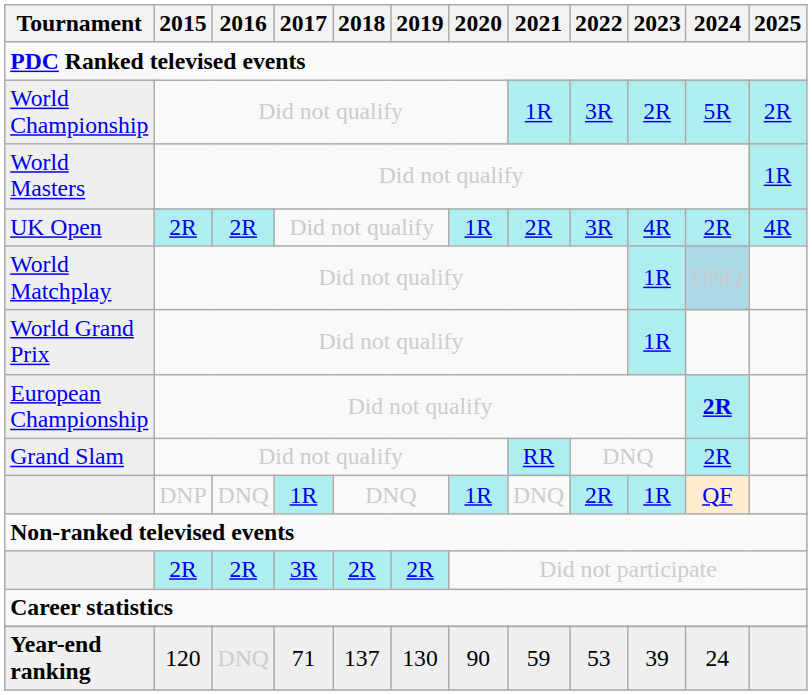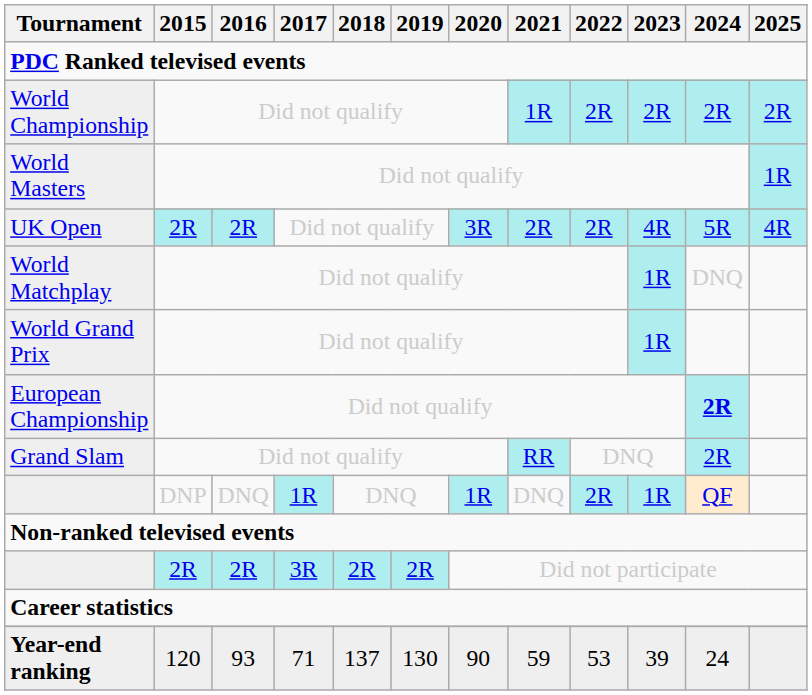World Championship | 2022: 3R -> 2R
World Championship | 2024: 5R -> 2R
UK Open | 2020: 1R -> 3R
UK Open | 2022: 3R -> 2R
UK Open | 2024: 2R -> 5R
World Matchplay | 2024: lightblue background -> no background
Year-end ranking | 2016: DNQ -> 93
